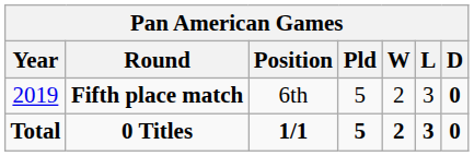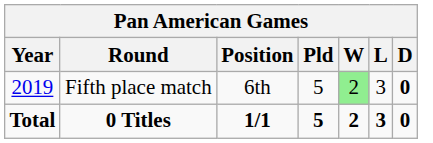2019 | Round: bold -> normal
2019 | W: no background -> lightgreen background
